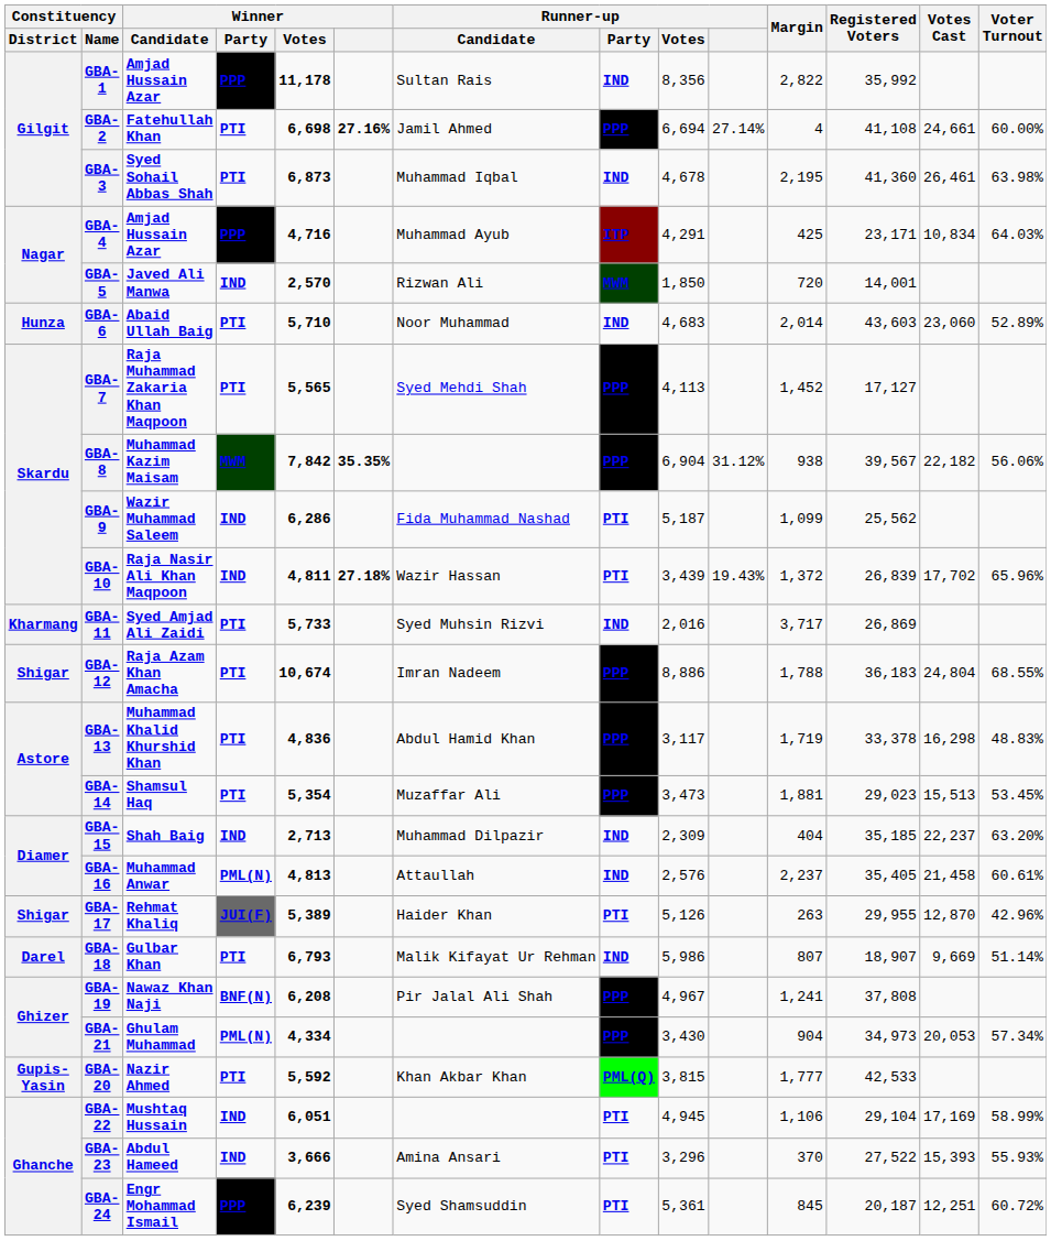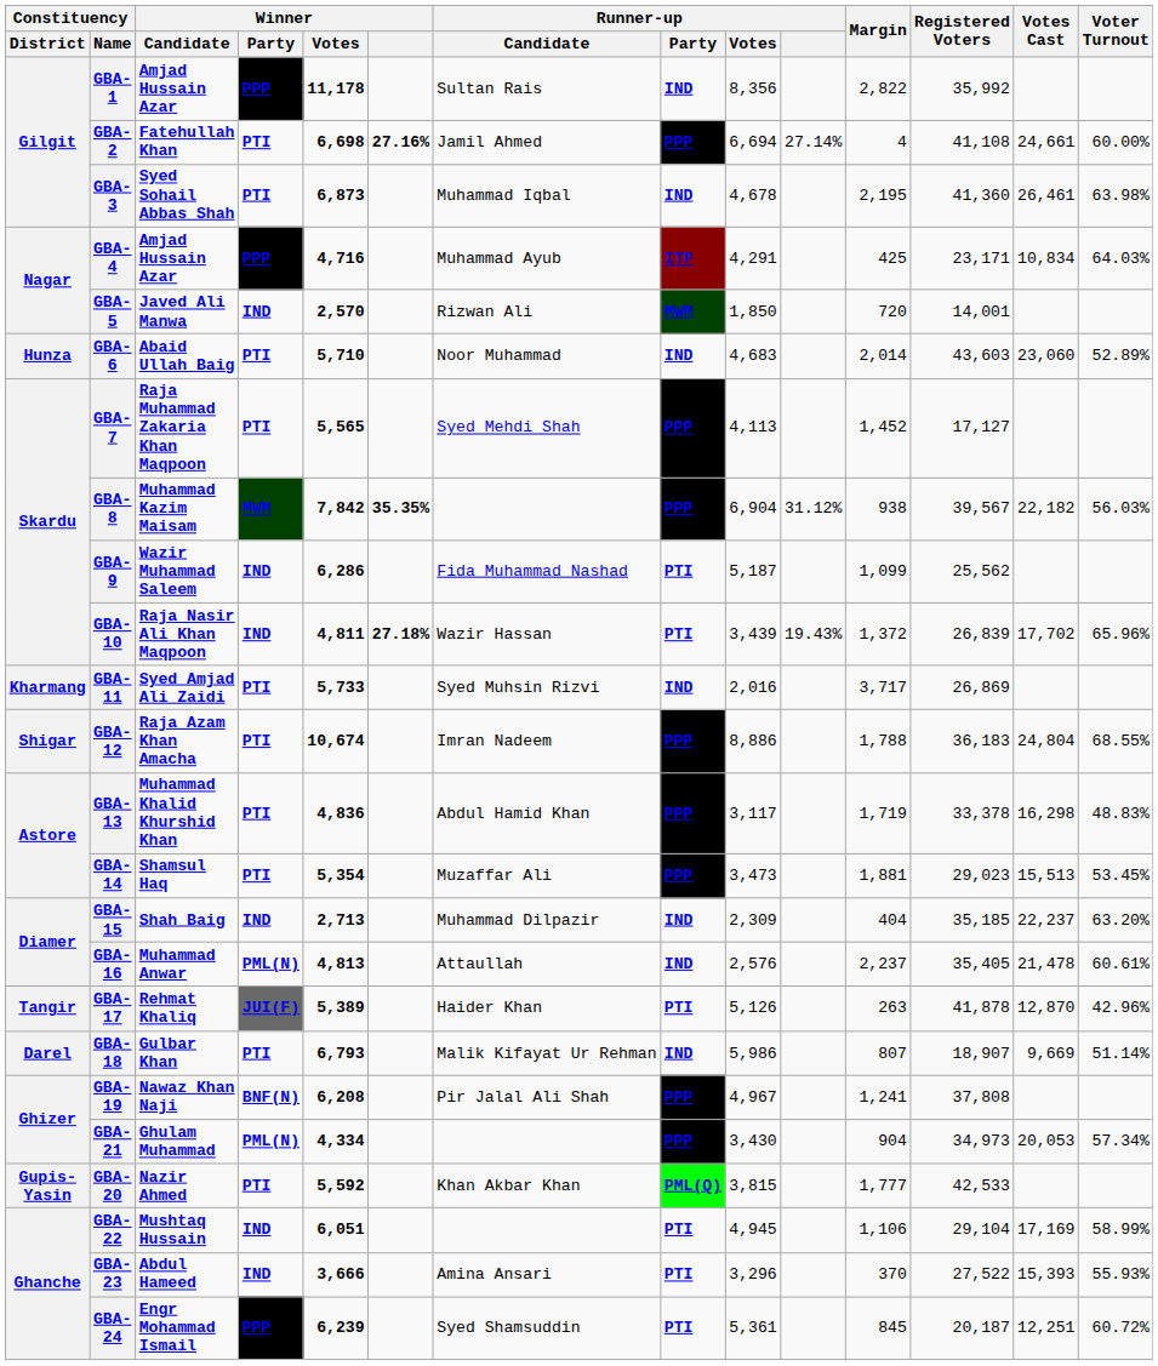GBA-8 | Voter Turnout: 56.06% -> 56.03%
GBA-16 | Votes Cast: 21,458 -> 21,478
GBA-17 | Constituency / District: Shigar -> Tangir
GBA-17 | Registered Voters: 29,955 -> 41,878
